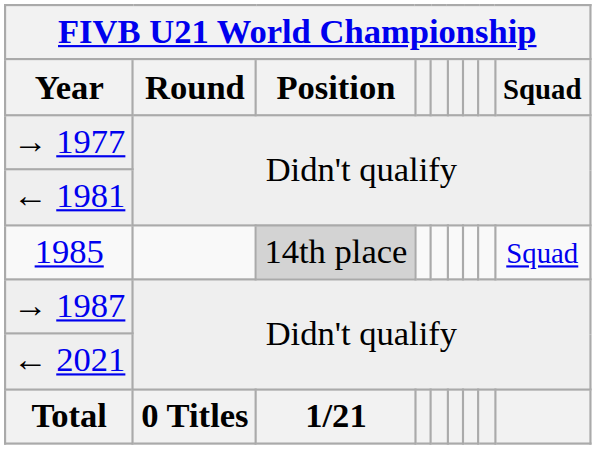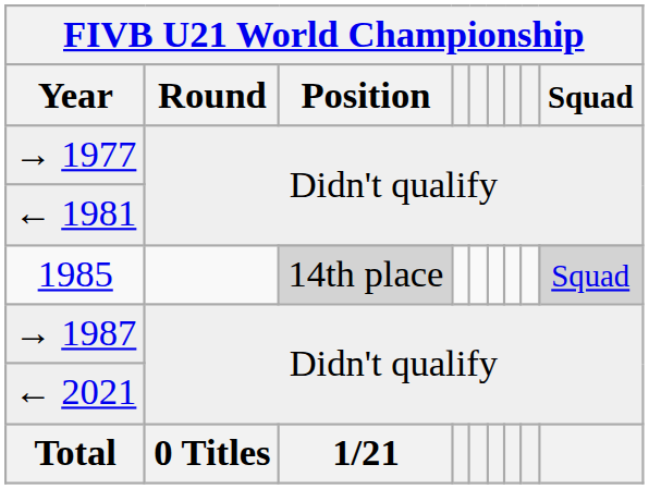1985 | FIVB U21 World Championship / Squad: no background -> lightgrey background
